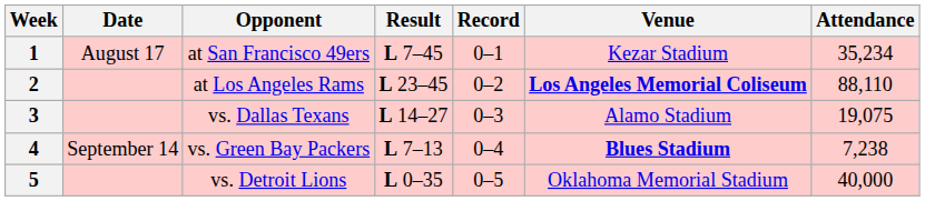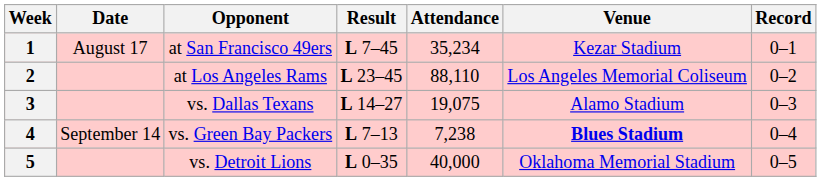columns swapped: Record <-> Attendance
2 | Venue: bold -> normal
